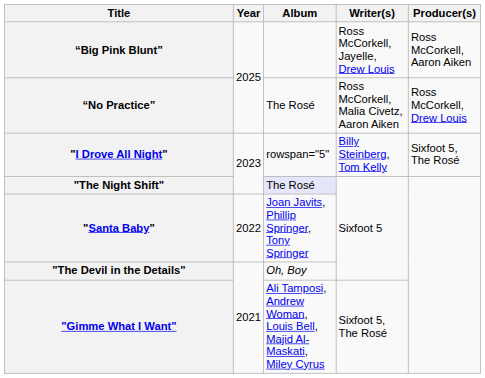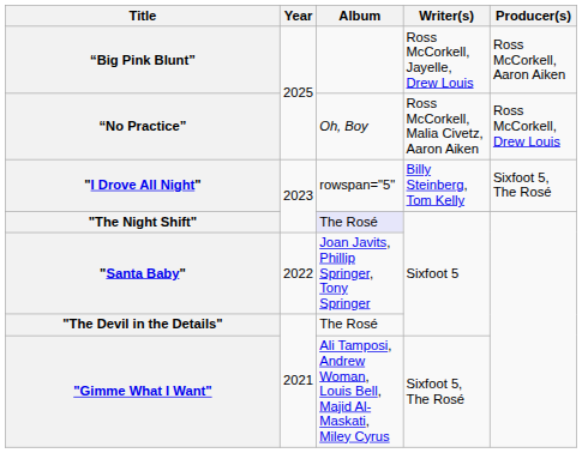“No Practice” | Album: The Rosé -> Oh, Boy
"The Devil in the Details" | Album: Oh, Boy -> The Rosé
